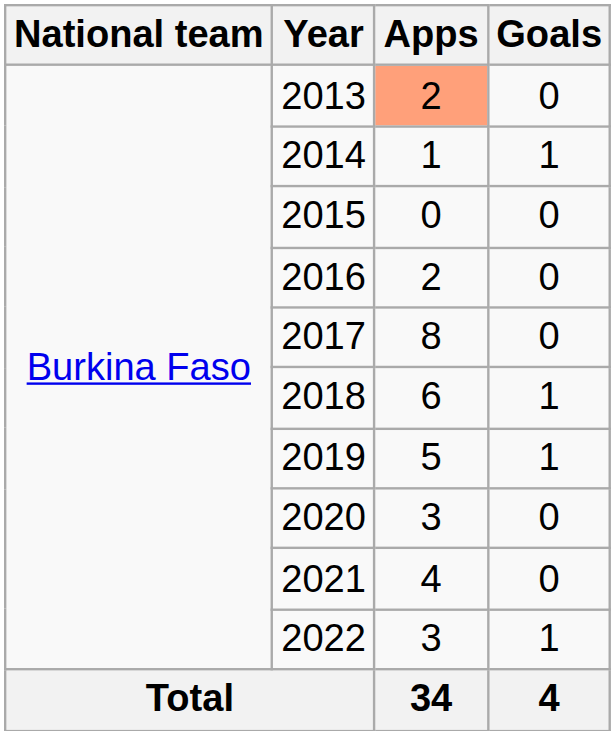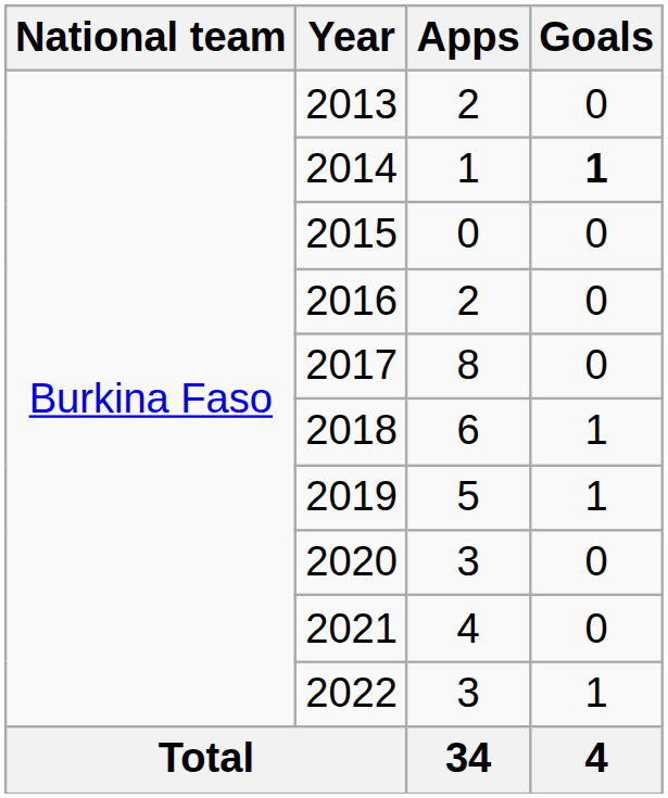2013 | Apps: lightsalmon background -> no background
2014 | Goals: normal -> bold
